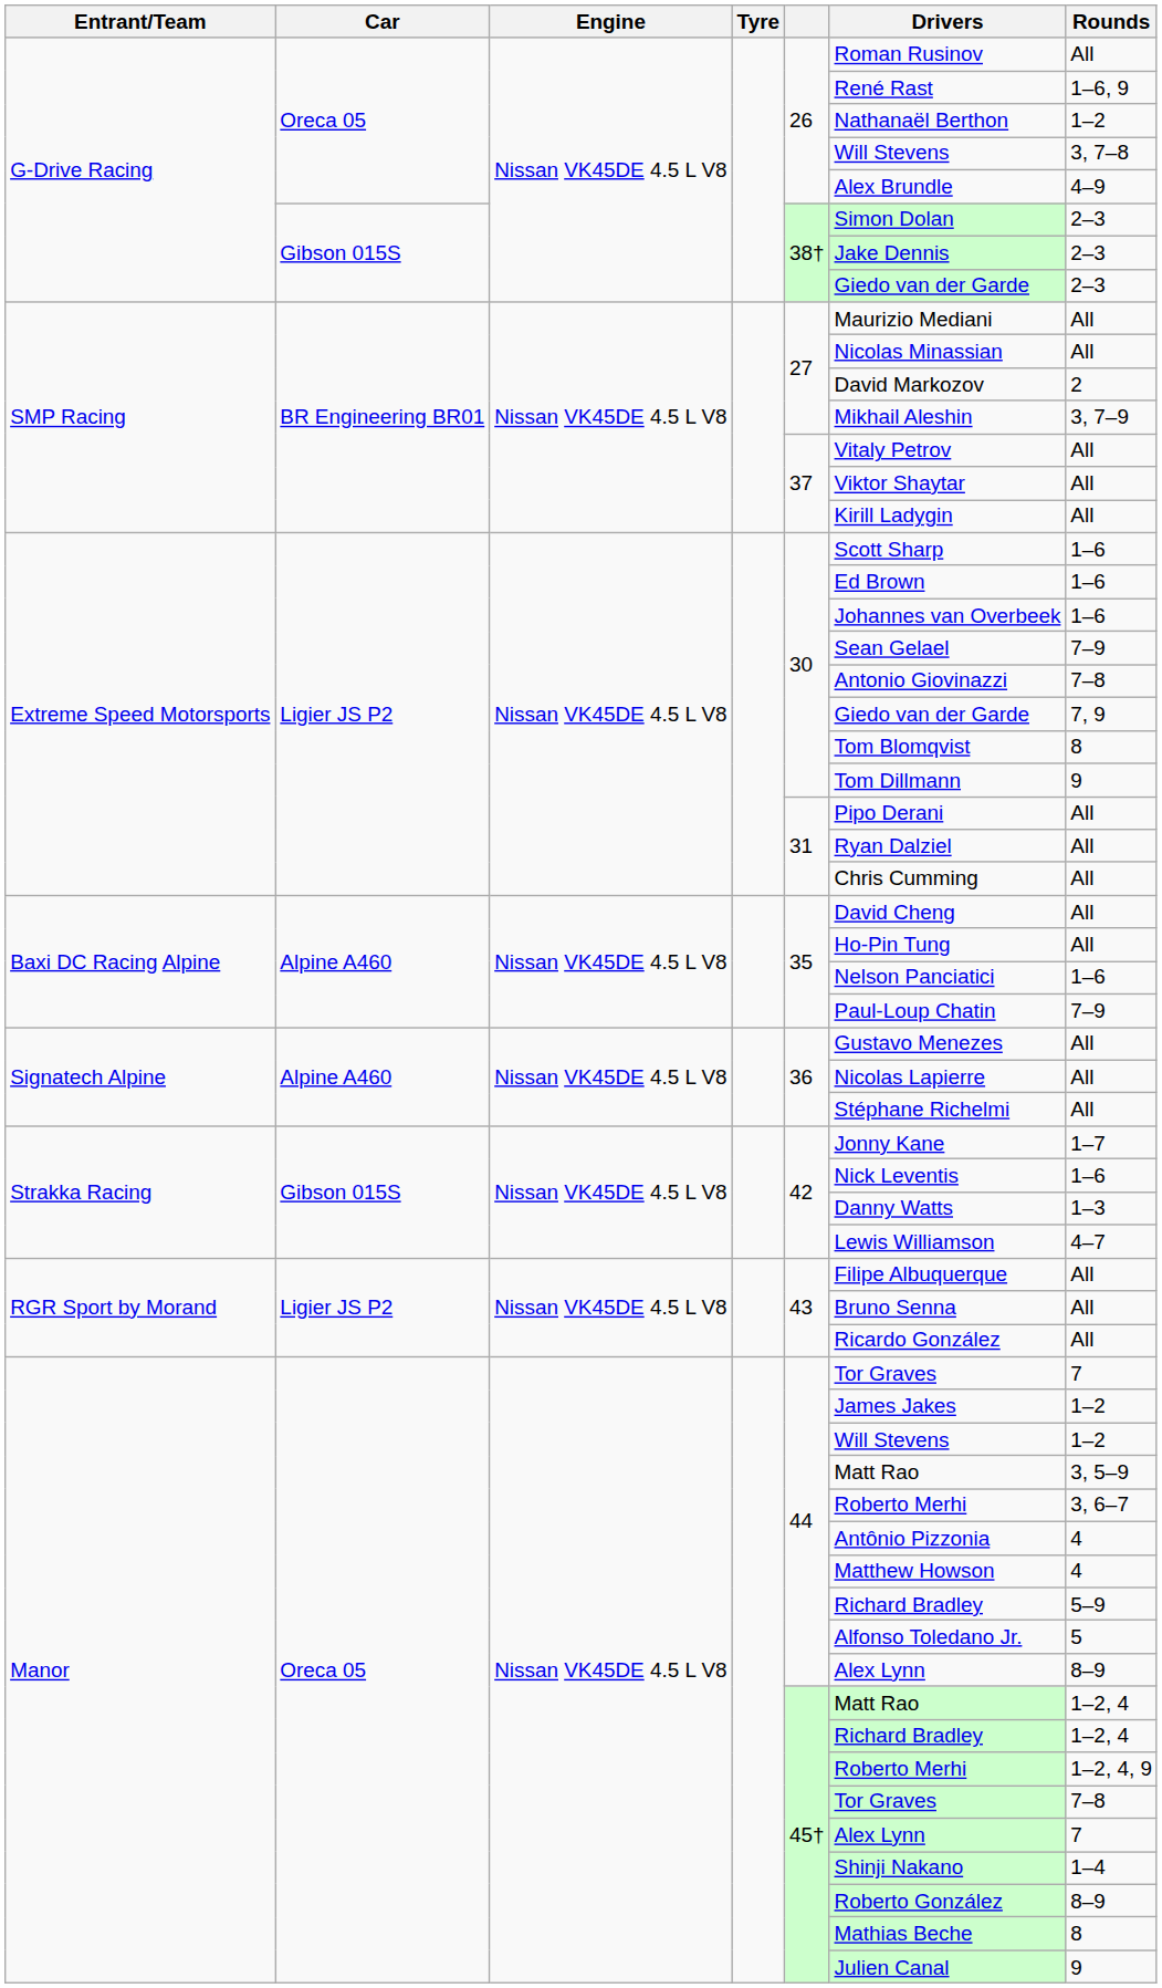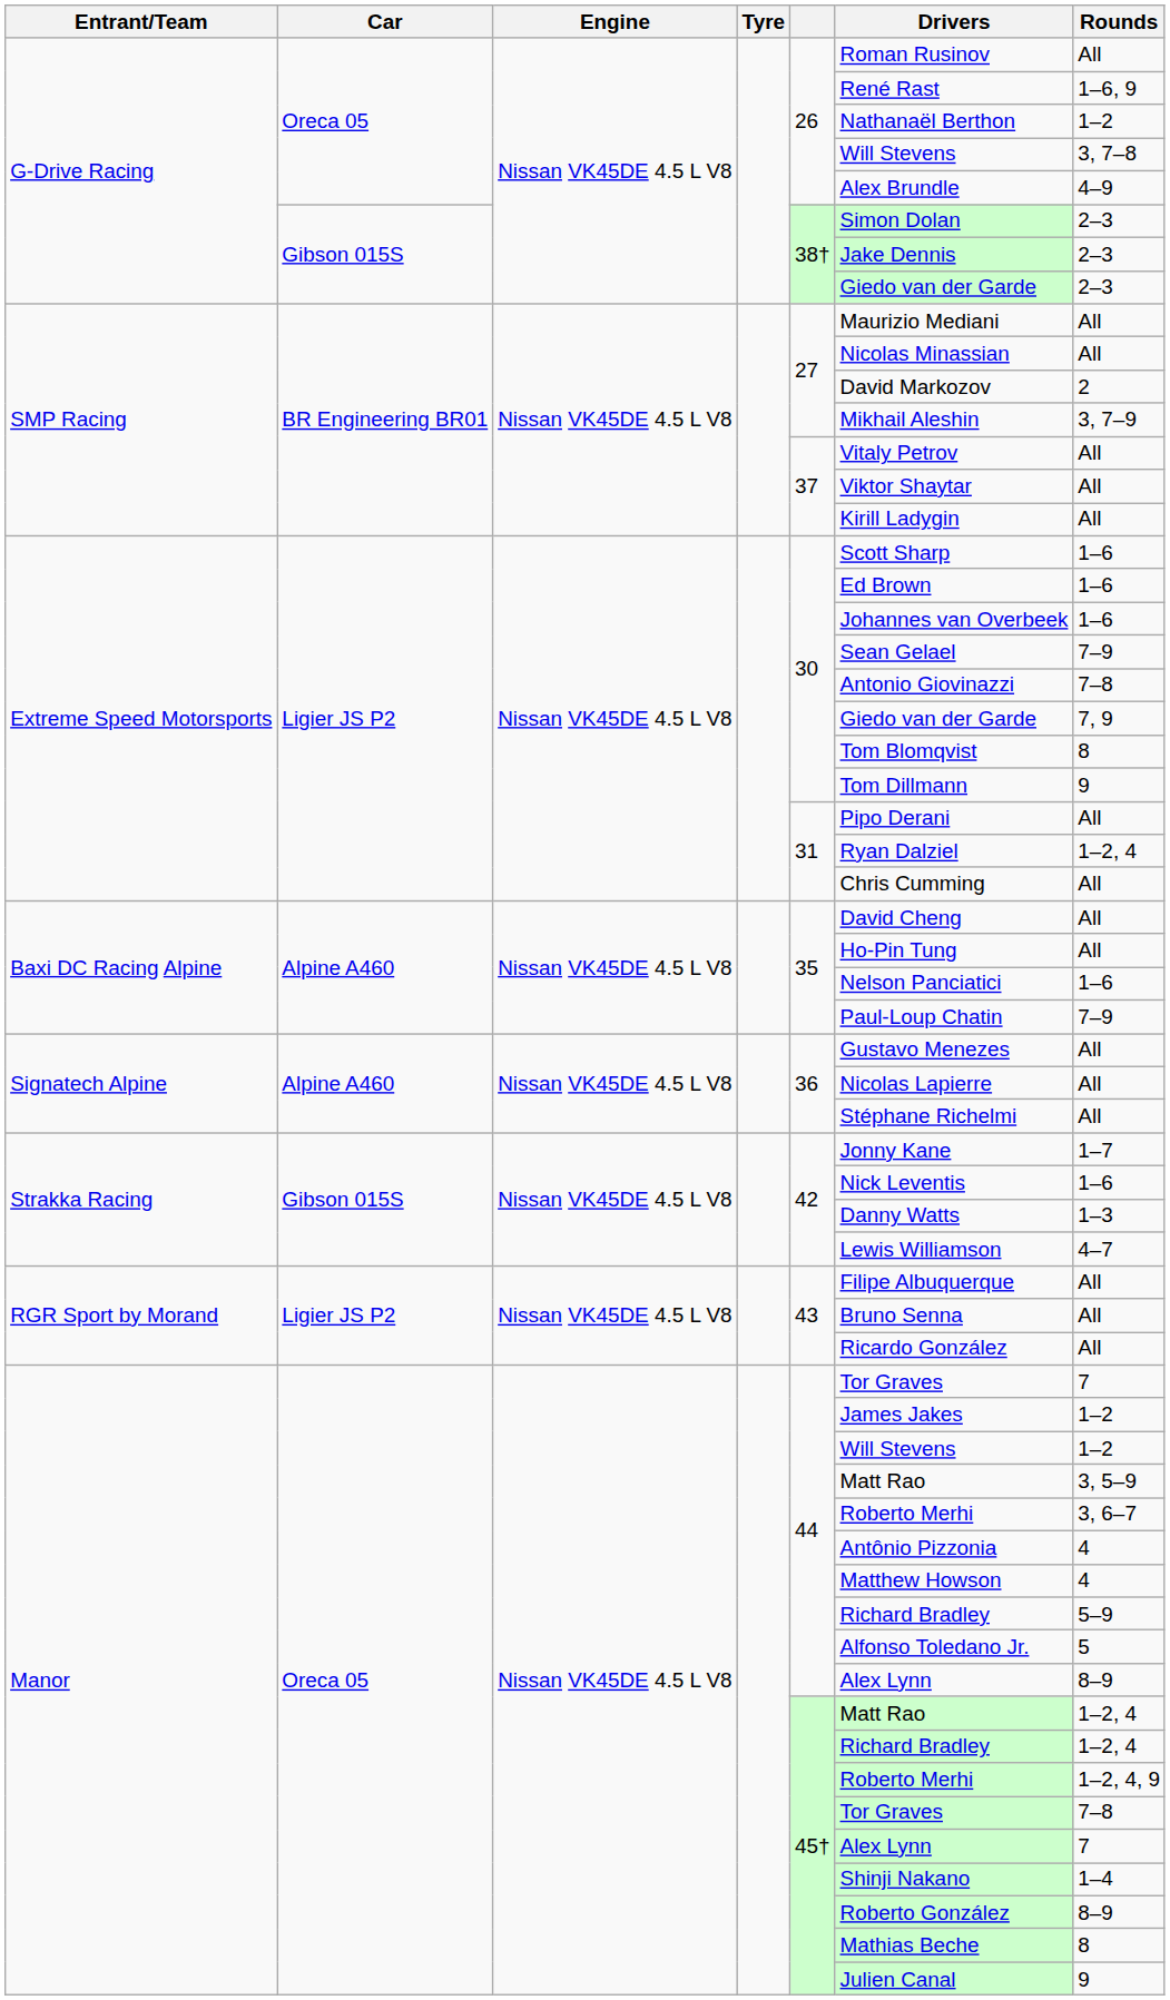row 26 | Rounds: All -> 1–2, 4
